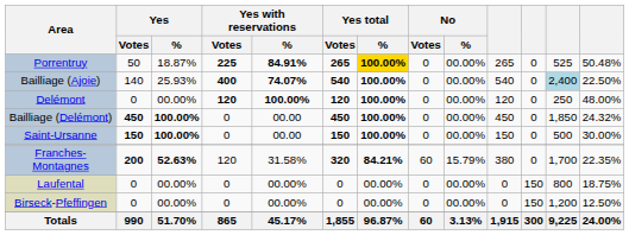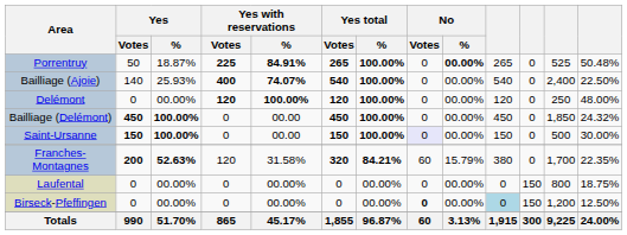Porrentruy | Yes total / %: gold background -> no background
Porrentruy | No / %: normal -> bold
Bailliage (Ajoie) | column 12: lightblue background -> no background
Saint-Ursanne | No / Votes: no background -> lavender background
Birseck-Pfeffingen | No / Votes: normal -> bold
Birseck-Pfeffingen | column 10: no background -> lightblue background
